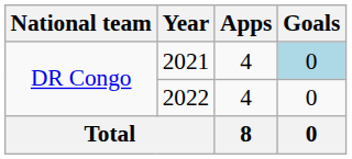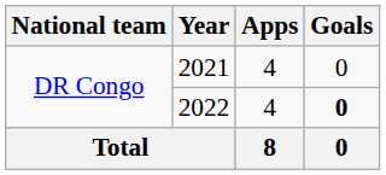2021 | Goals: lightblue background -> no background
2022 | Goals: normal -> bold
